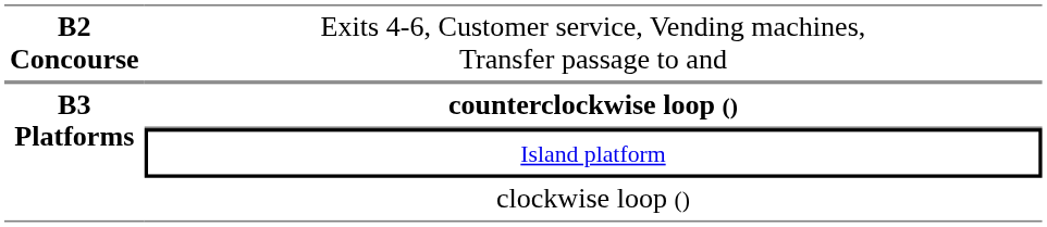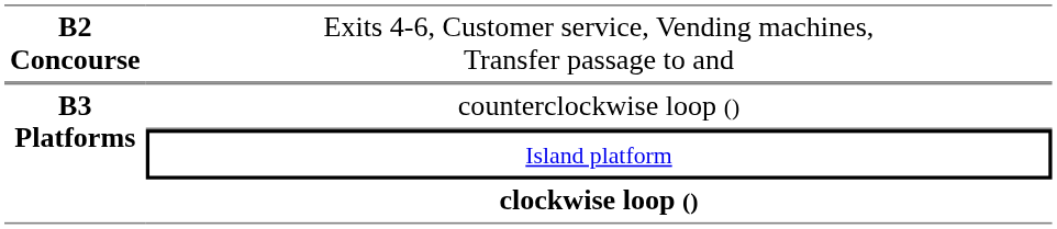counterclockwise loop () | column 2: bold -> normal
clockwise loop () | column 2: normal -> bold
